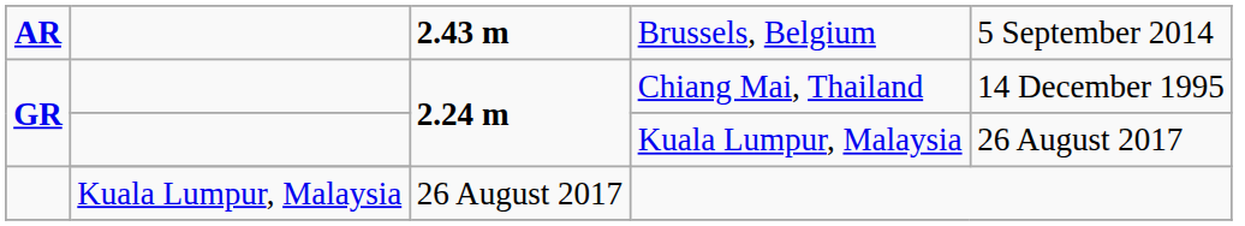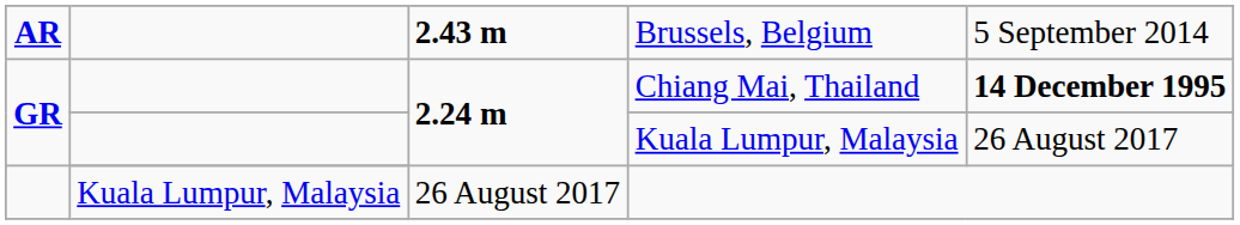Chiang Mai, Thailand | column 5: normal -> bold
